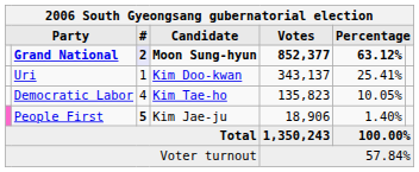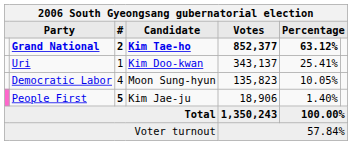Grand National | #: lavender background -> no background
Grand National | Candidate: Moon Sung-hyun -> Kim Tae-ho
Democratic Labor | Candidate: Kim Tae-ho -> Moon Sung-hyun
